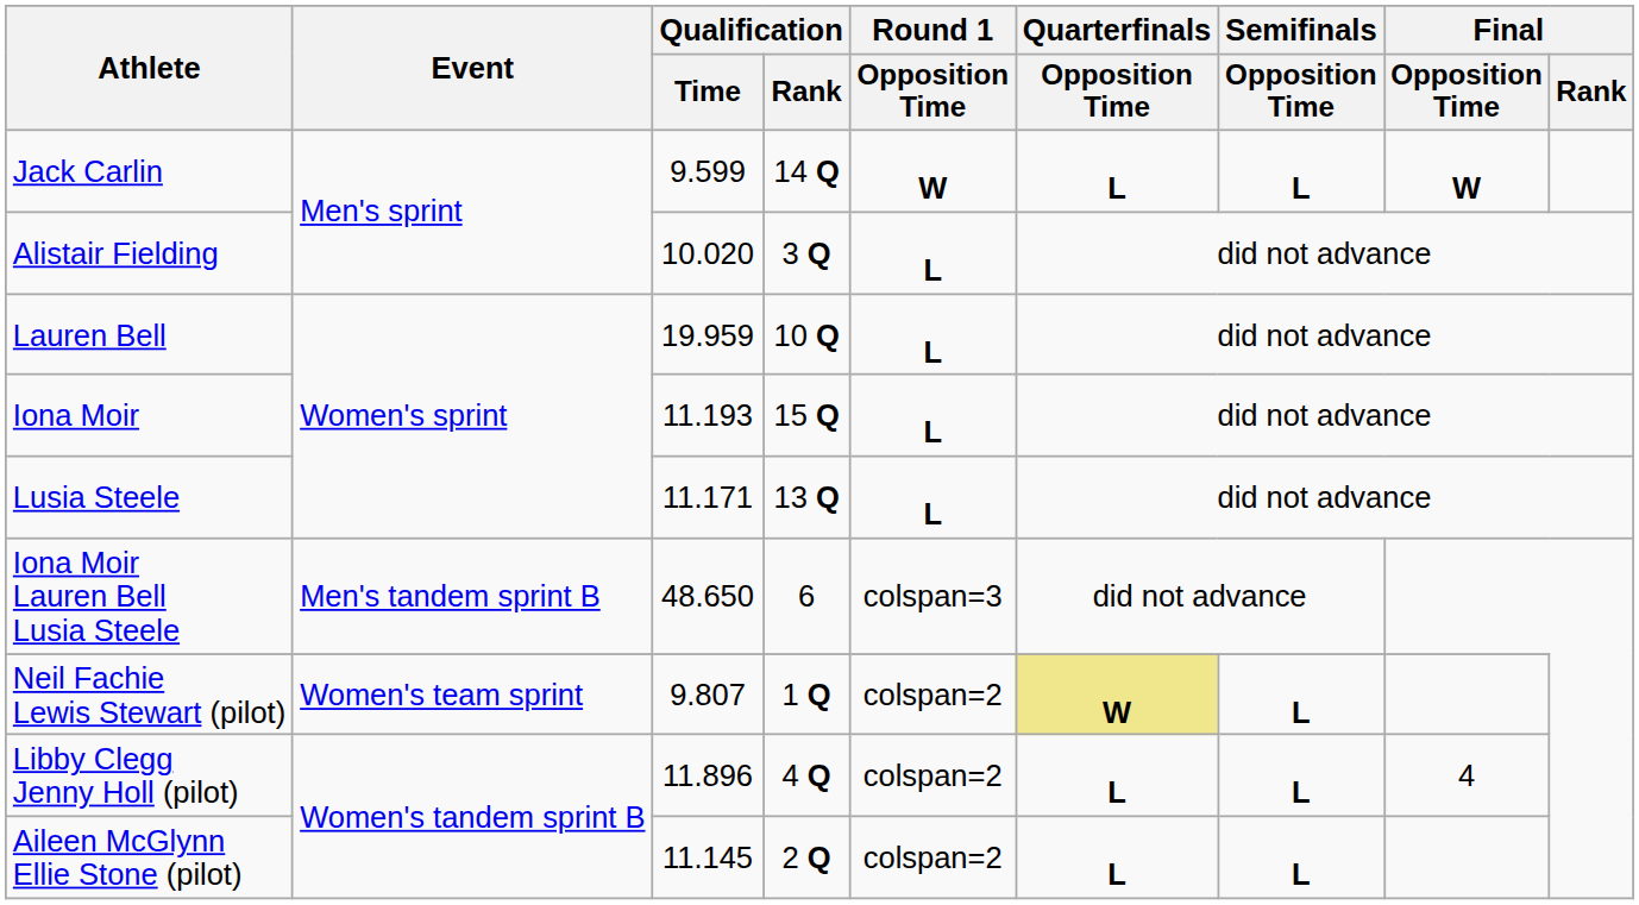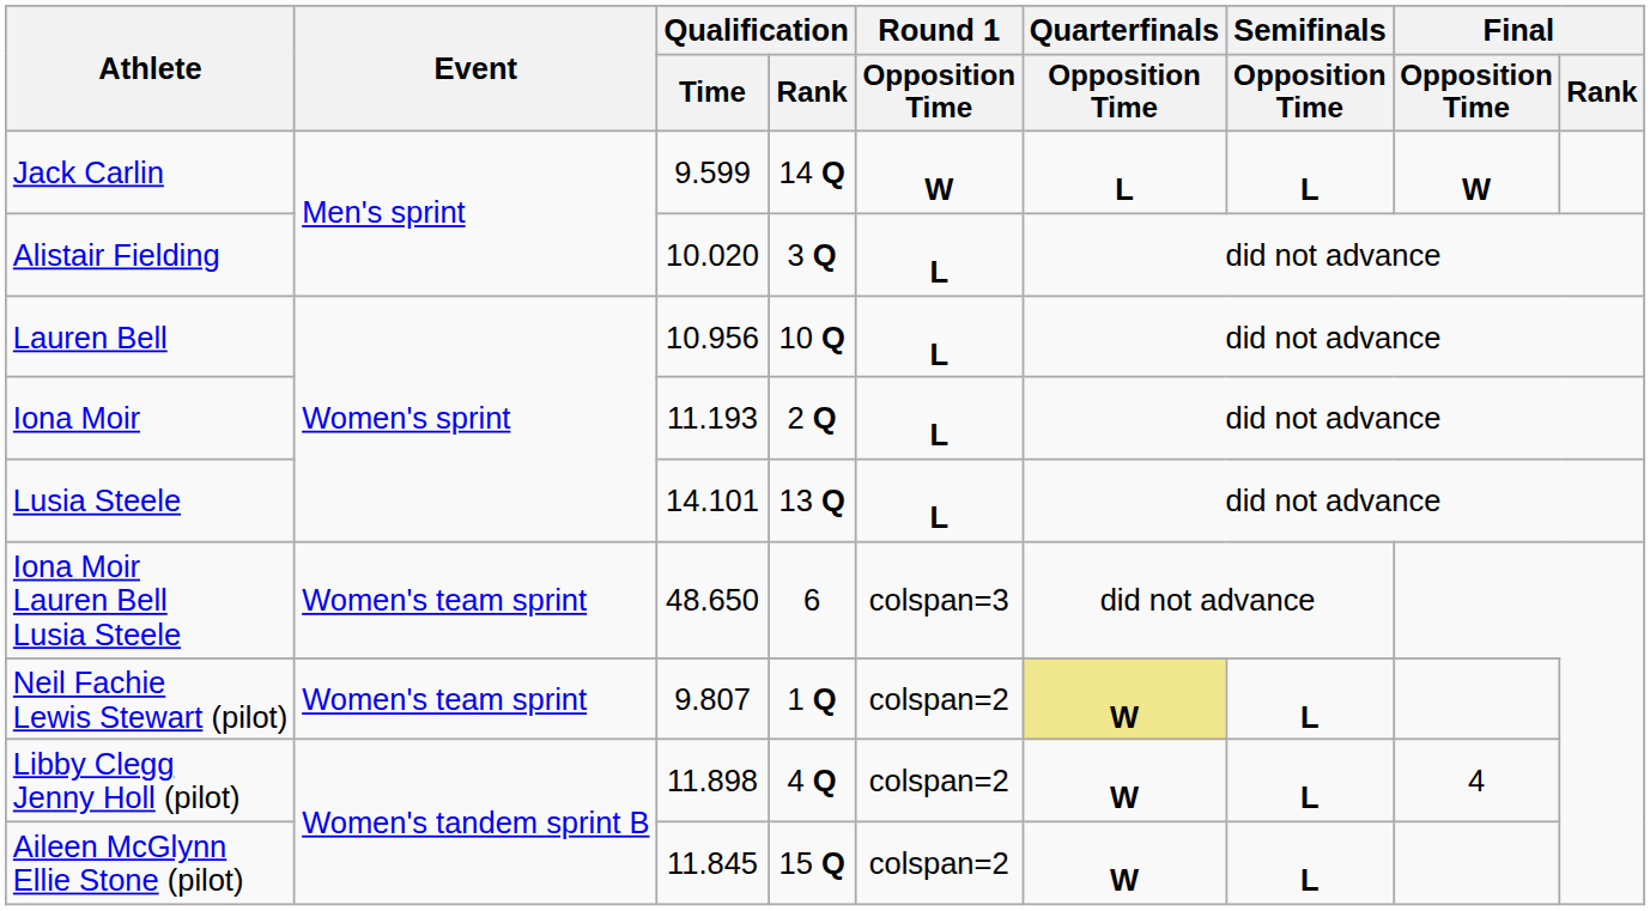Lauren Bell | Qualification / Time: 19.959 -> 10.956
Iona Moir | Qualification / Rank: 15 Q -> 2 Q
Lusia Steele | Qualification / Time: 11.171 -> 14.101
Iona Moir Lauren Bell Lusia Steele | Event: Men's tandem sprint B -> Women's team sprint
Libby Clegg Jenny Holl (pilot) | Qualification / Time: 11.896 -> 11.898
Libby Clegg Jenny Holl (pilot) | Quarterfinals / Opposition Time: L -> W
Aileen McGlynn Ellie Stone (pilot) | Qualification / Time: 11.145 -> 11.845
Aileen McGlynn Ellie Stone (pilot) | Qualification / Rank: 2 Q -> 15 Q
Aileen McGlynn Ellie Stone (pilot) | Quarterfinals / Opposition Time: L -> W
